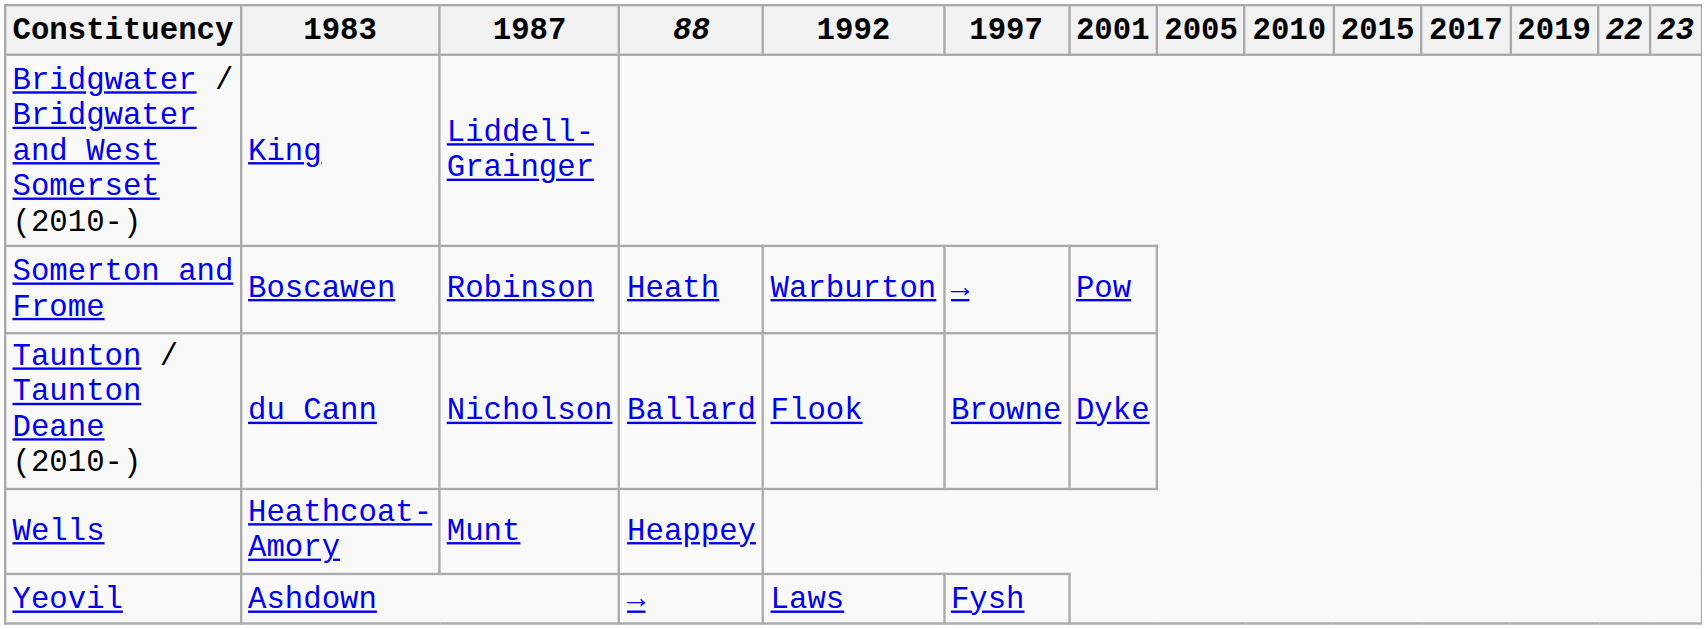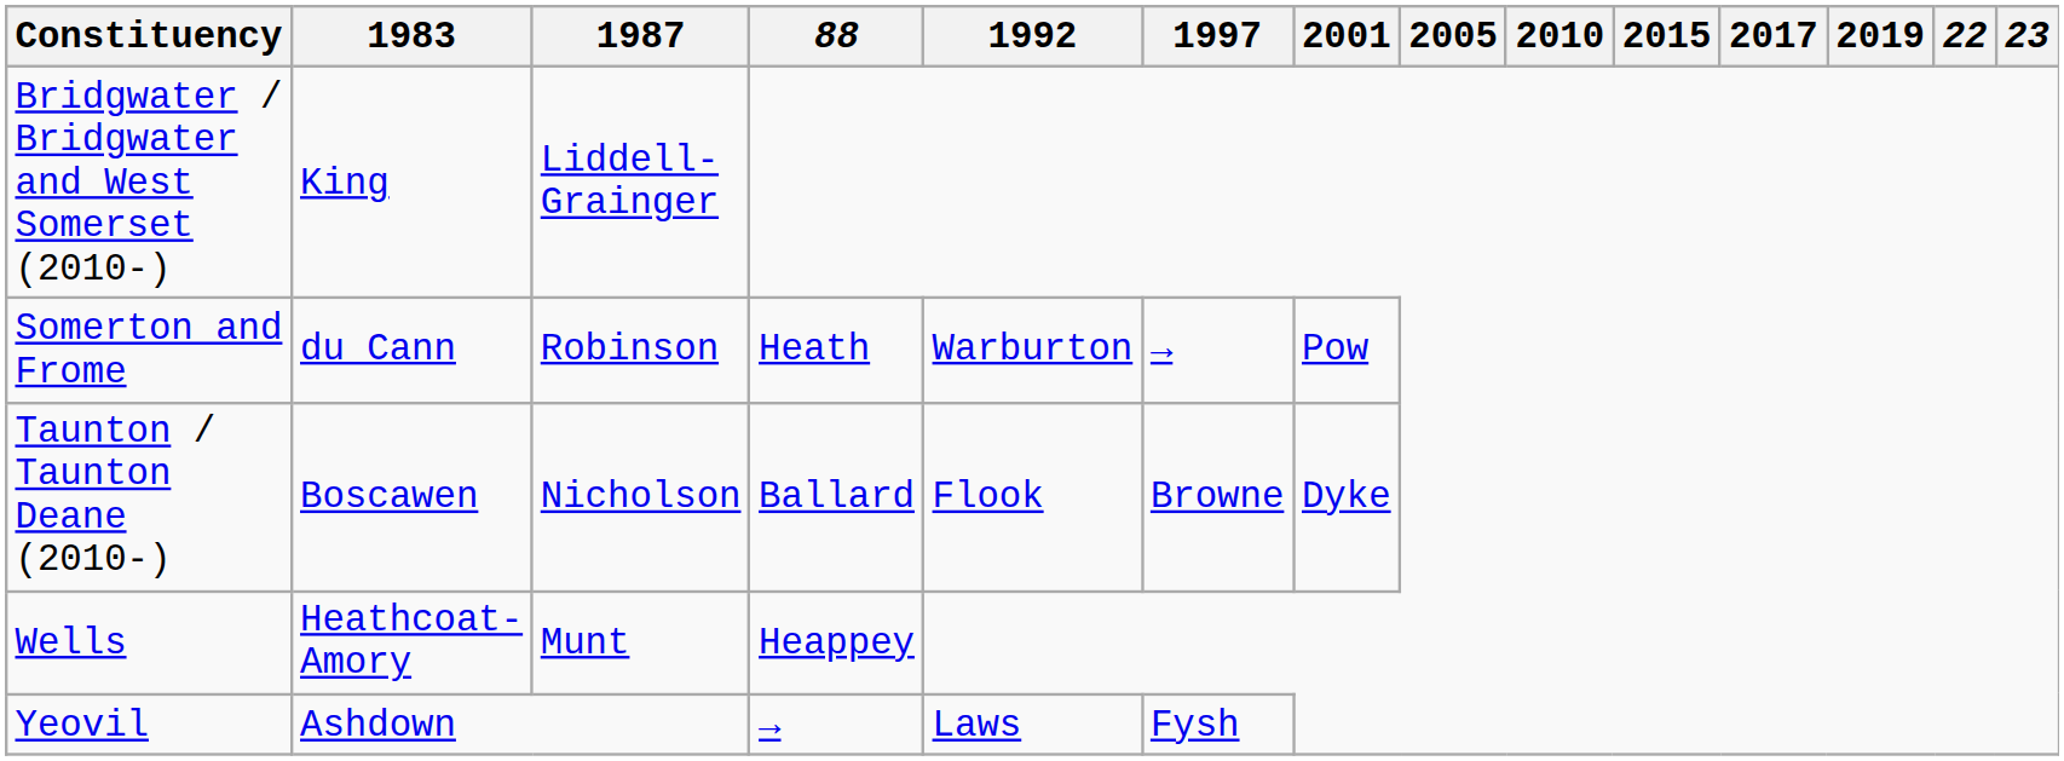Somerton and Frome | 1983: Boscawen -> du Cann
Taunton / Taunton Deane (2010-) | 1983: du Cann -> Boscawen
